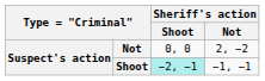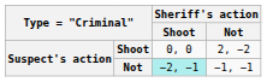row 3 | column 2: Not -> Shoot
row 4 | column 2: Shoot -> Not
